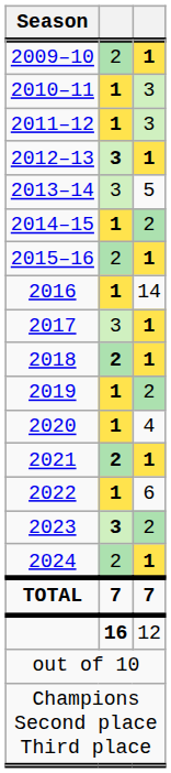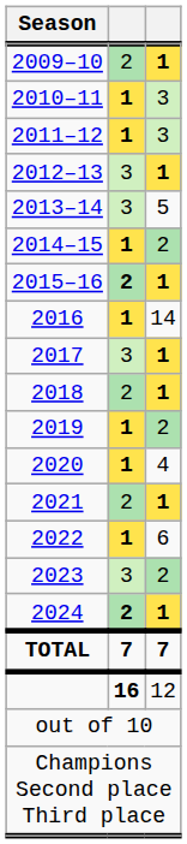2012–13 | column 2: bold -> normal
2015–16 | column 2: normal -> bold
2018 | column 2: bold -> normal
2021 | column 2: bold -> normal
2023 | column 2: bold -> normal
2024 | column 2: normal -> bold
